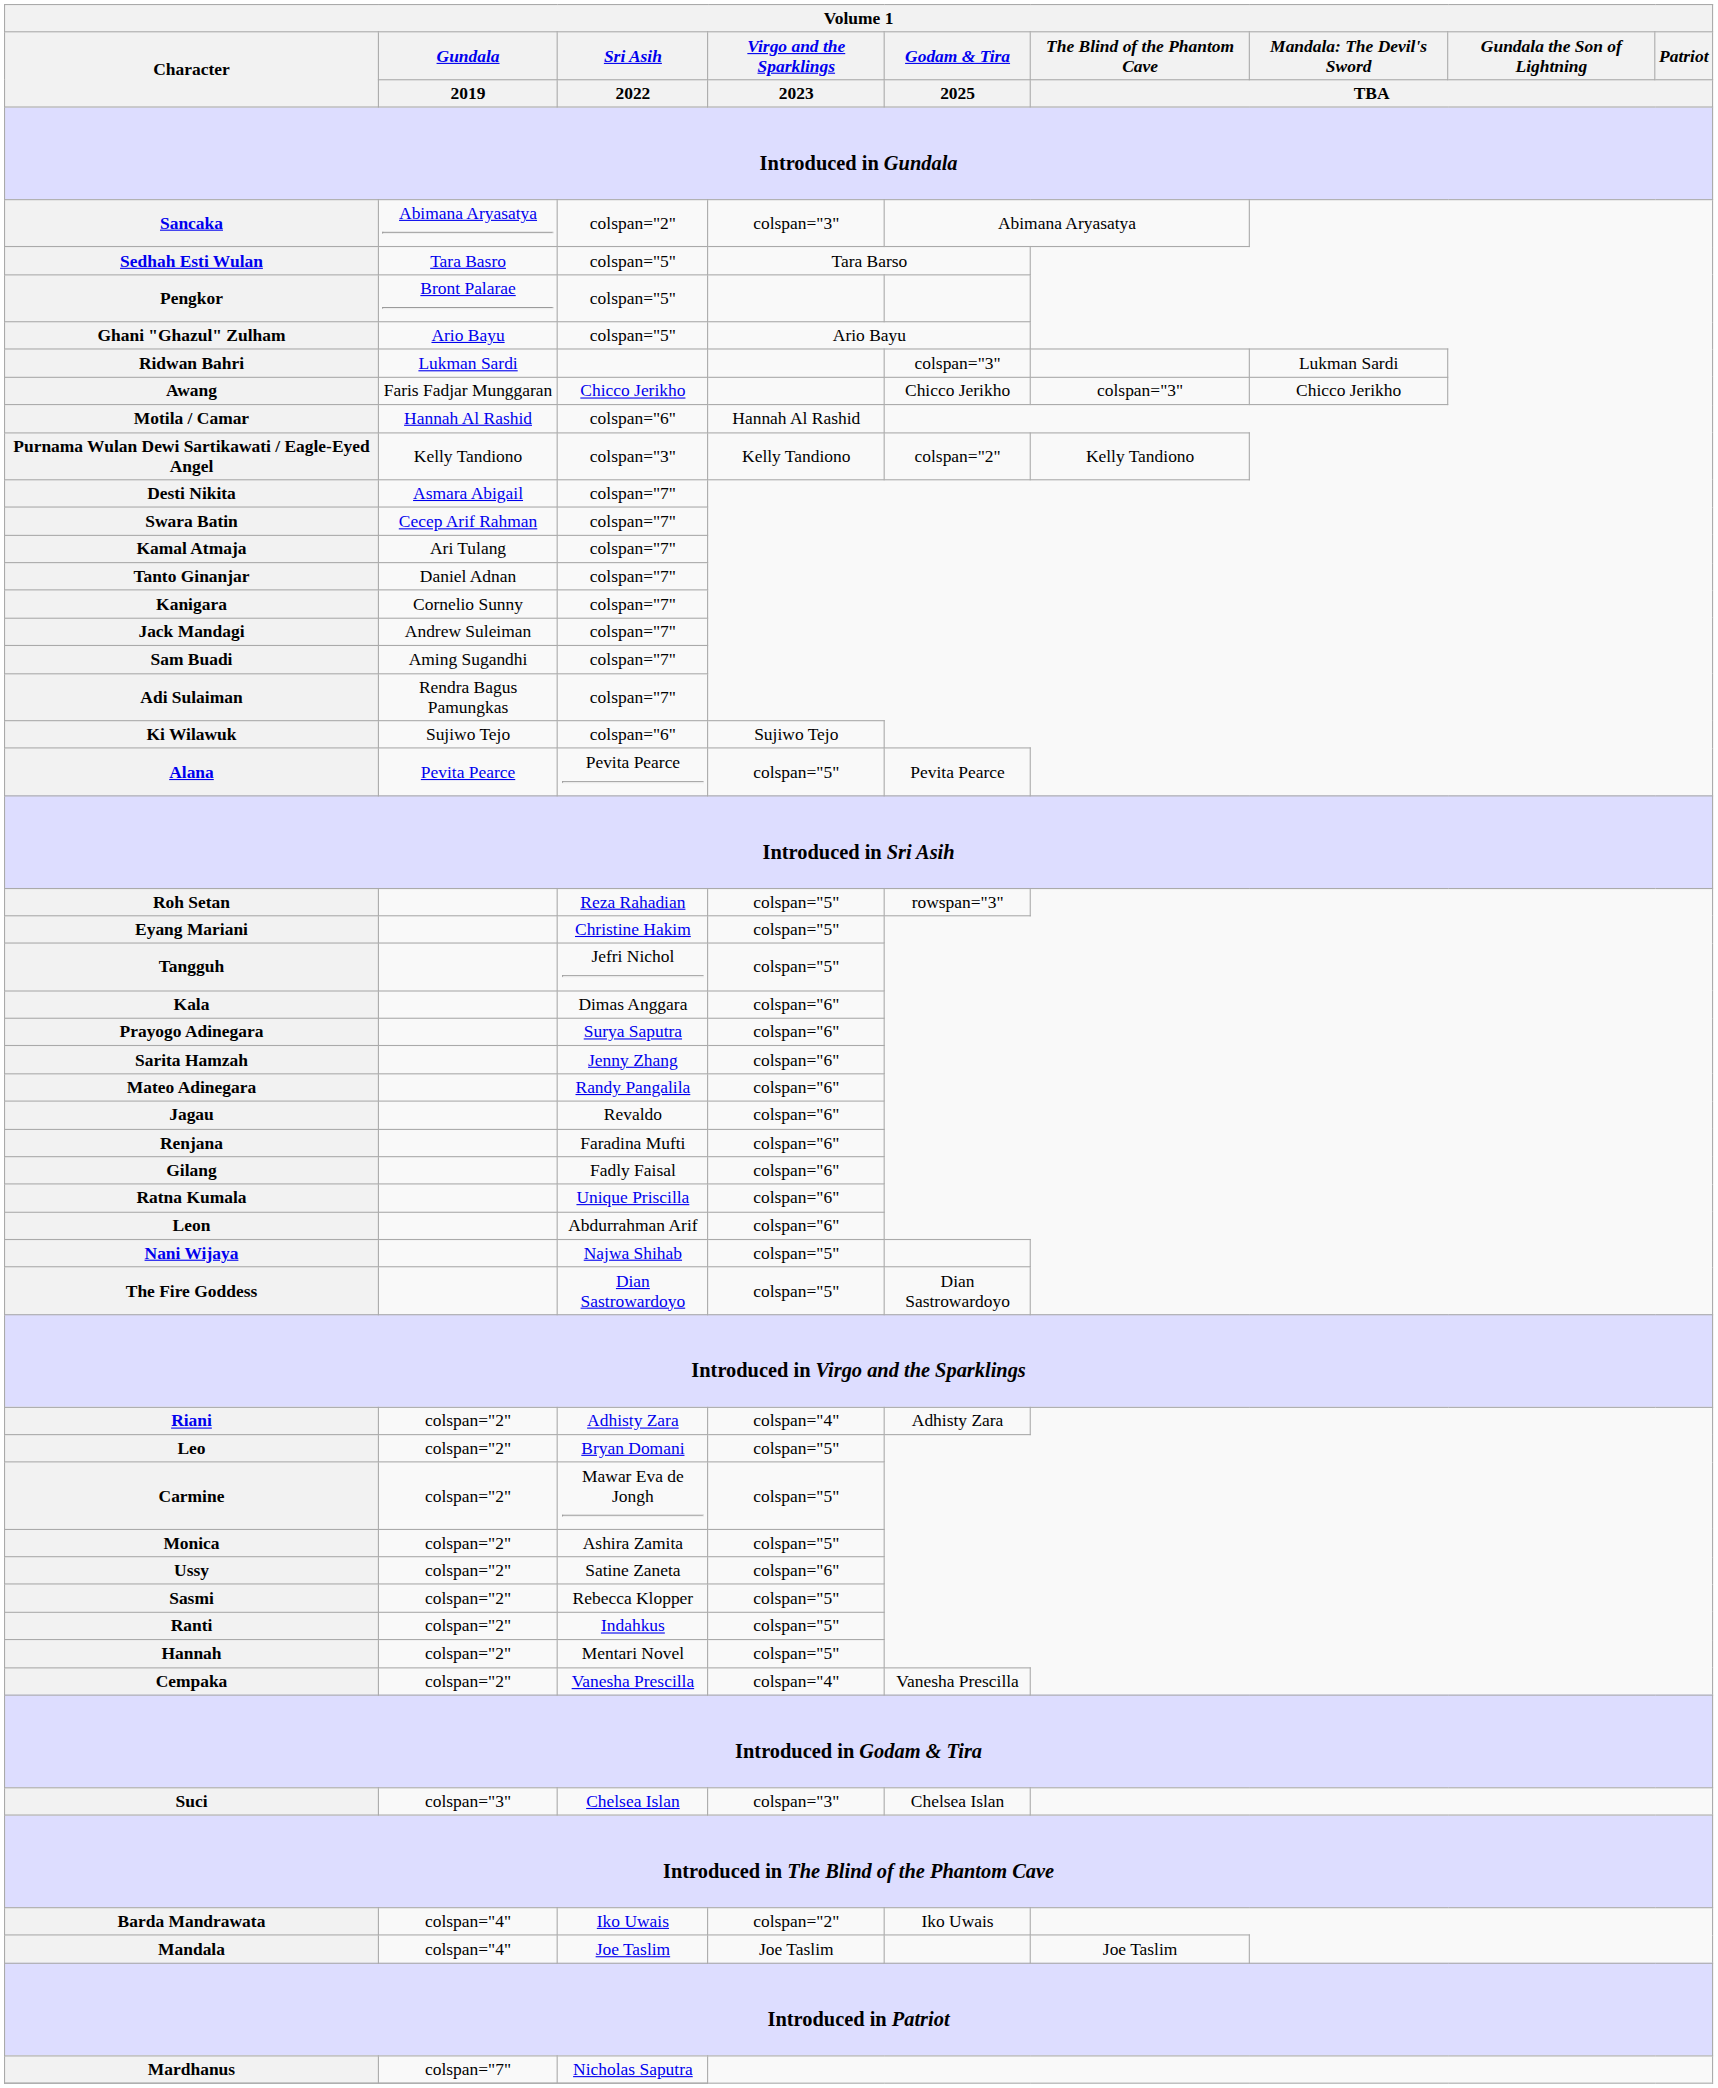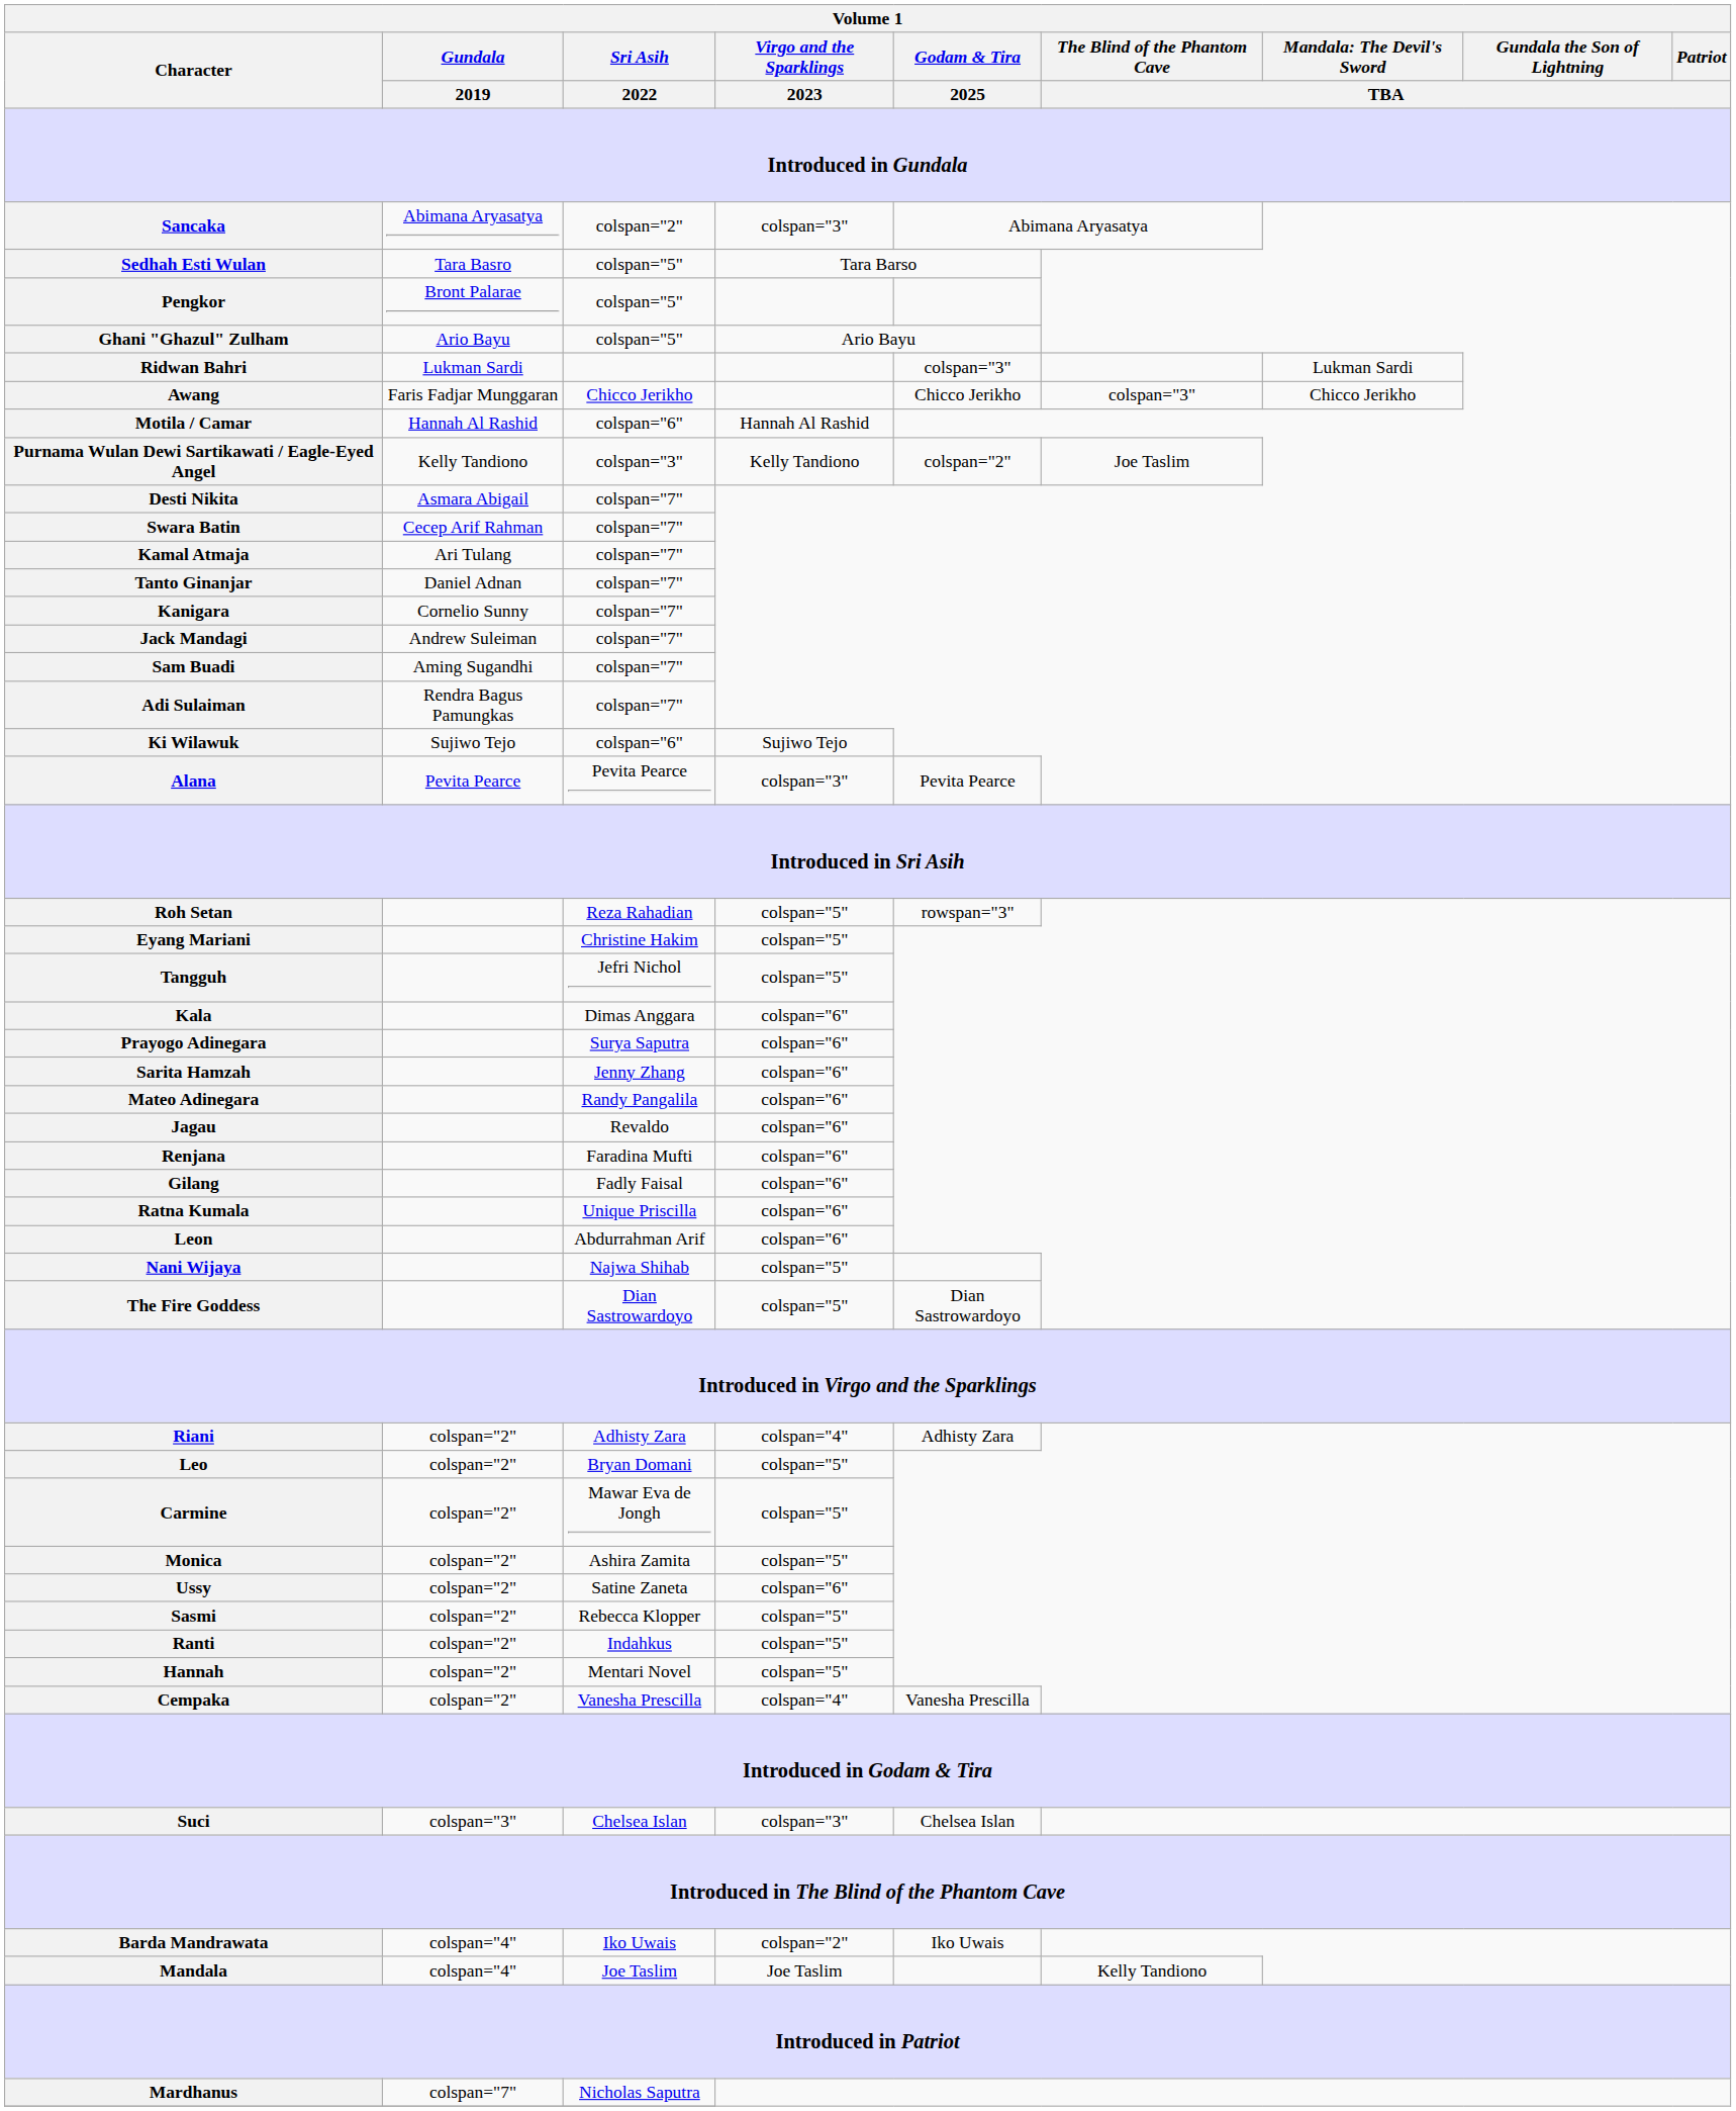Purnama Wulan Dewi Sartikawati / Eagle-Eyed Angel | Volume 1 / The Blind of the Phantom Cave / TBA: Kelly Tandiono -> Joe Taslim
Alana | Volume 1 / Virgo and the Sparklings / 2023: colspan="5" -> colspan="3"
Mandala | Volume 1 / The Blind of the Phantom Cave / TBA: Joe Taslim -> Kelly Tandiono
